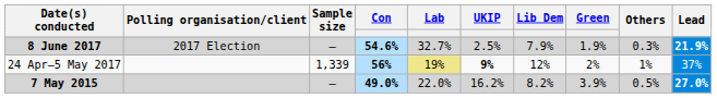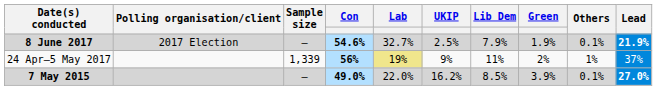8 June 2017 | Others: 0.3% -> 0.1%
24 Apr–5 May 2017 | UKIP: bold -> normal
24 Apr–5 May 2017 | Lib Dem: 12% -> 11%
7 May 2015 | Lib Dem: 8.2% -> 8.5%
7 May 2015 | Others: 0.5% -> 0.1%
